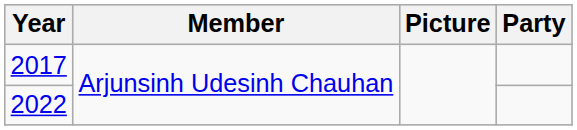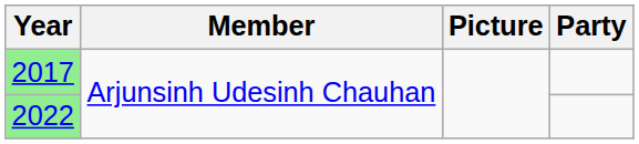2017 | Year: no background -> lightgreen background
2022 | Year: no background -> lightgreen background
